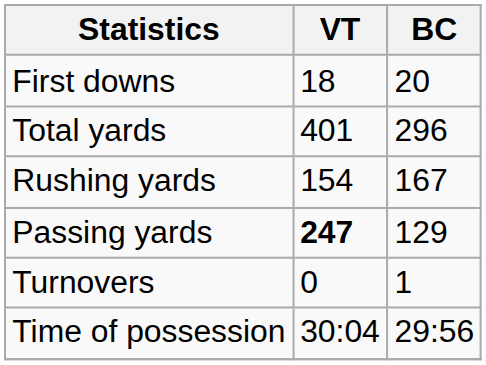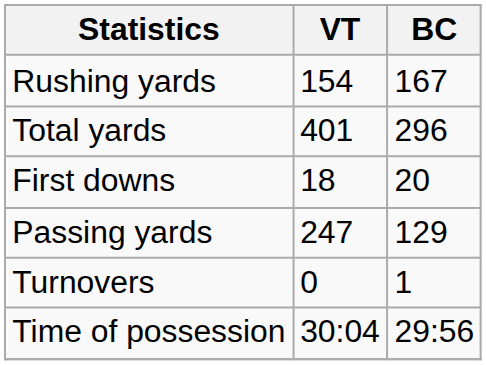rows swapped: First downs <-> Rushing yards
Passing yards | VT: bold -> normal
